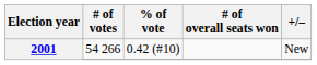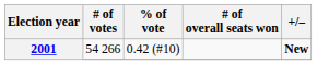2001 / 54 266 | +/–: normal -> bold
